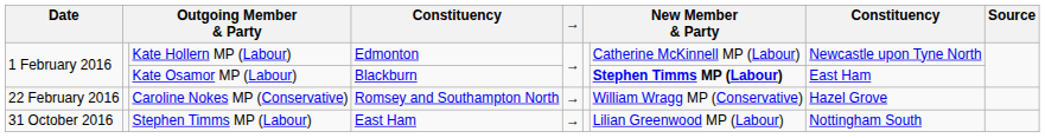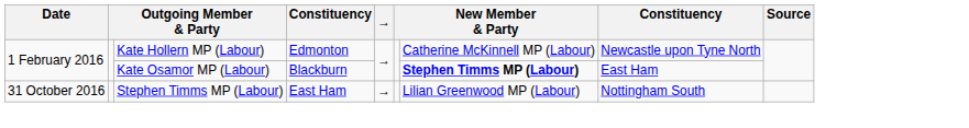- row: 22 February 2016 | Caroline Nokes MP (Conservative) | Romsey and Southampton North | → | William Wragg MP (Conservative) | Hazel Grove
